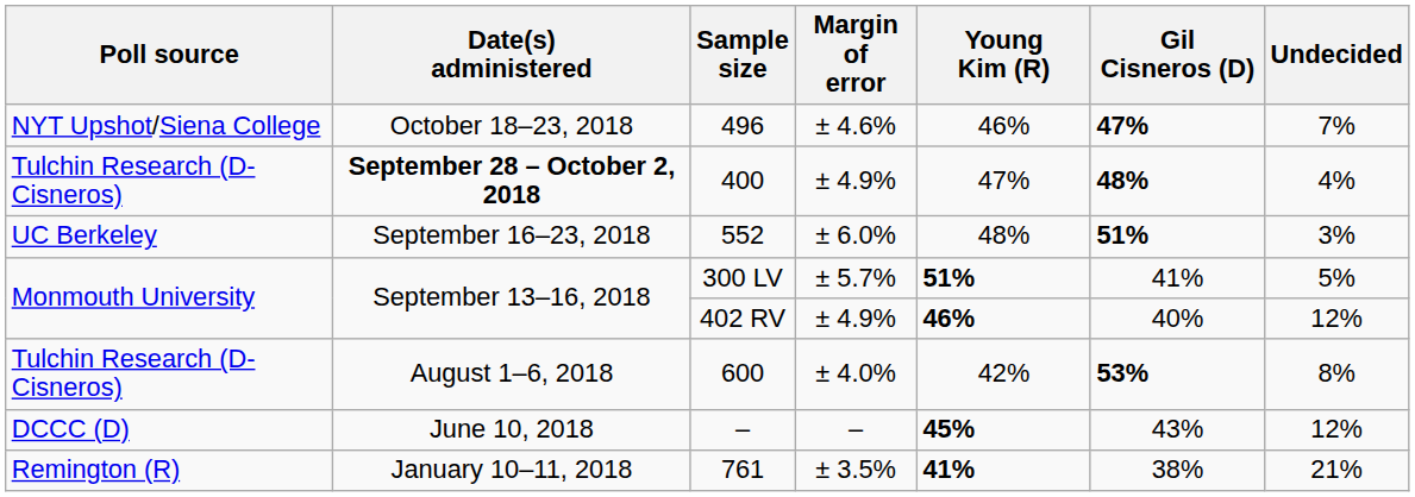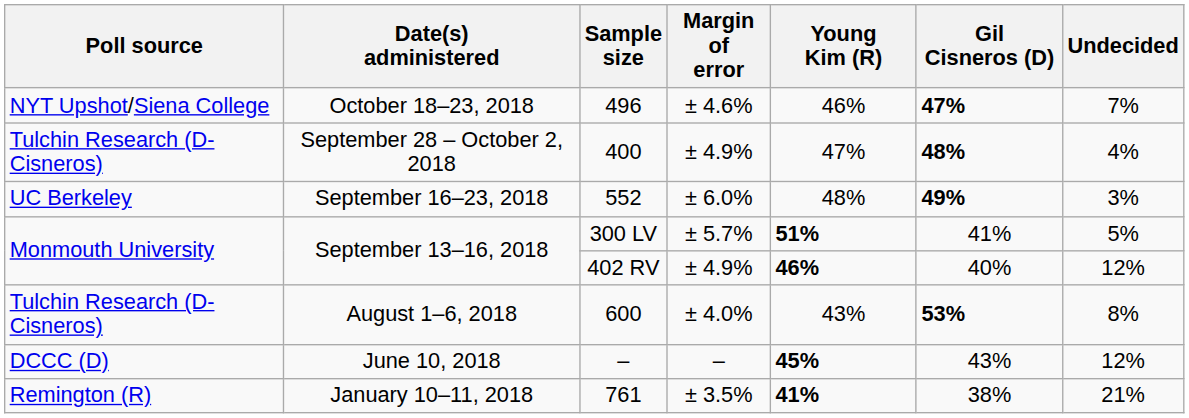400 | Date(s) administered: bold -> normal
552 | Gil Cisneros (D): 51% -> 49%
600 | Young Kim (R): 42% -> 43%
